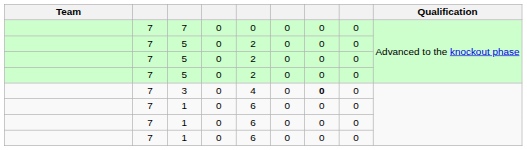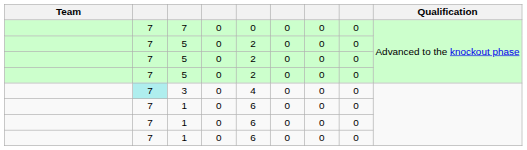3 | column 2: no background -> paleturquoise background
3 | column 7: bold -> normal
